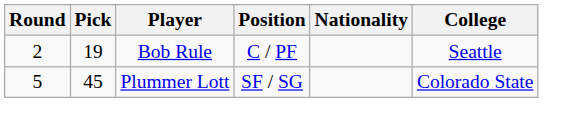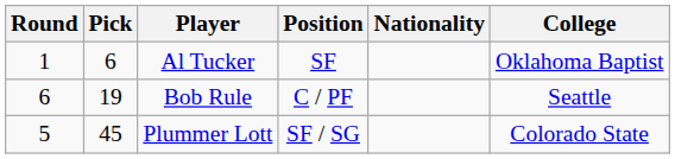+ row: 1 | 6 | Al Tucker | SF | Oklahoma Baptist
Bob Rule | Round: 2 -> 6
